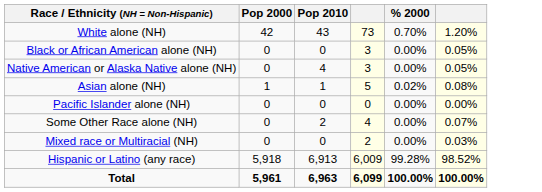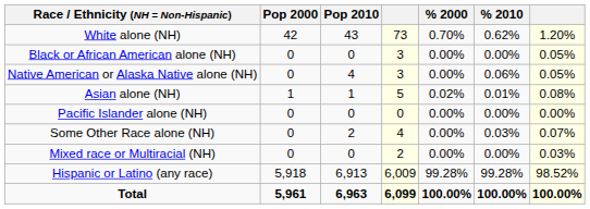+ column: % 2010 | 0.62% | 0.00% | 0.06% | 0.01% | 0.00% | 0.03% | 0.00% | 99.28% | 100.00%
